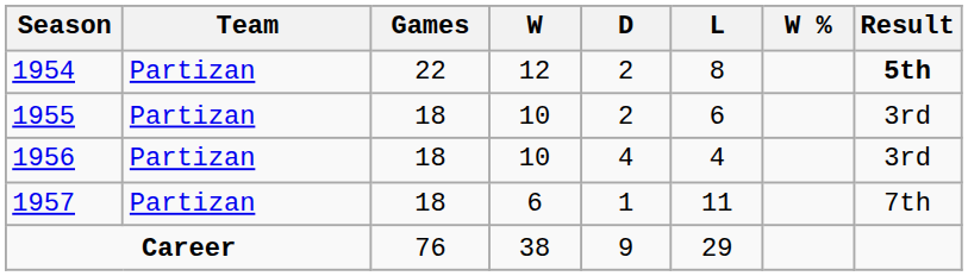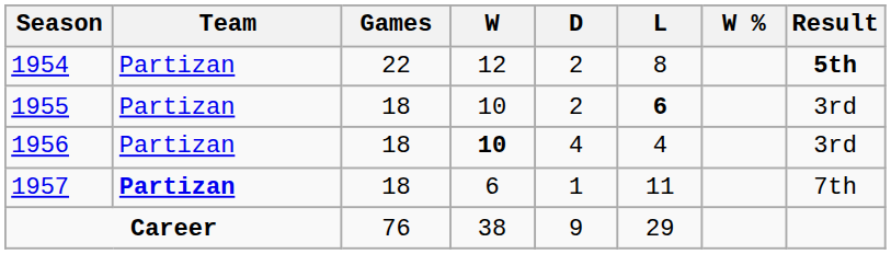1955 | L: normal -> bold
1956 | W: normal -> bold
1957 | Team: normal -> bold
